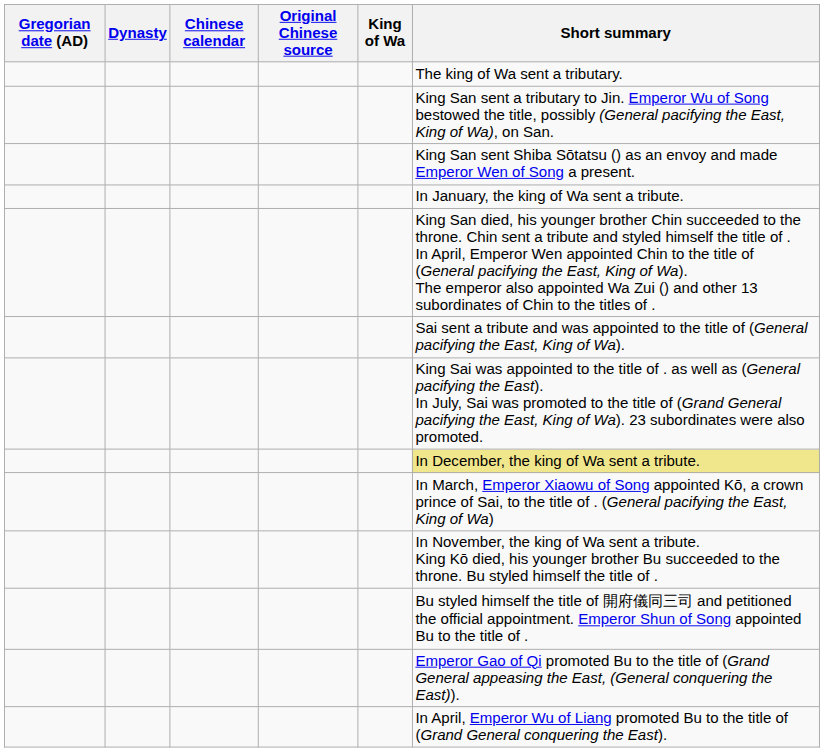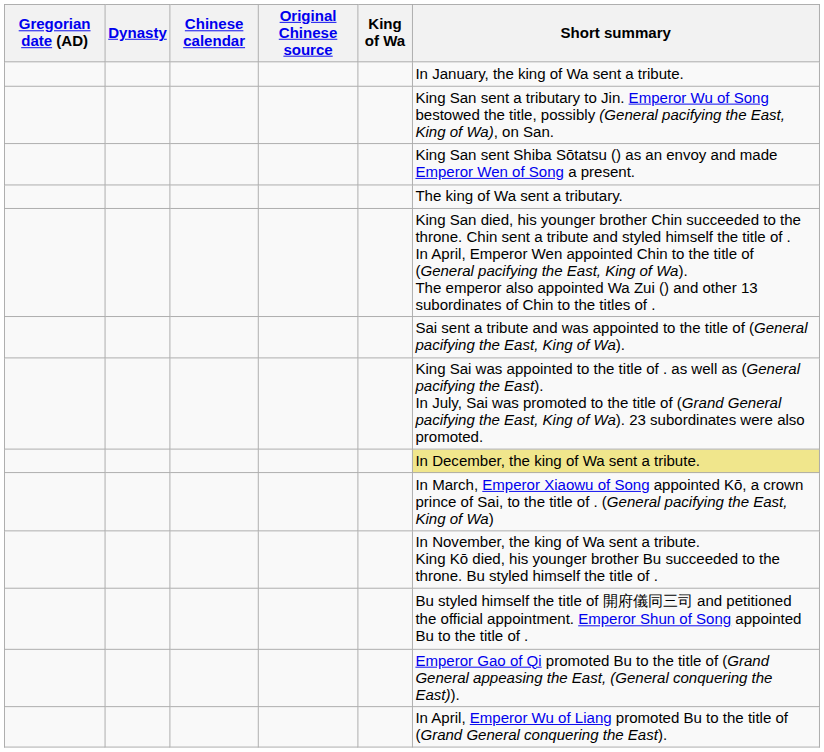row 2 | Short summary: The king of Wa sent a tributary. -> In January, the king of Wa sent a tribute.
row 5 | Short summary: In January, the king of Wa sent a tribute. -> The king of Wa sent a tributary.
